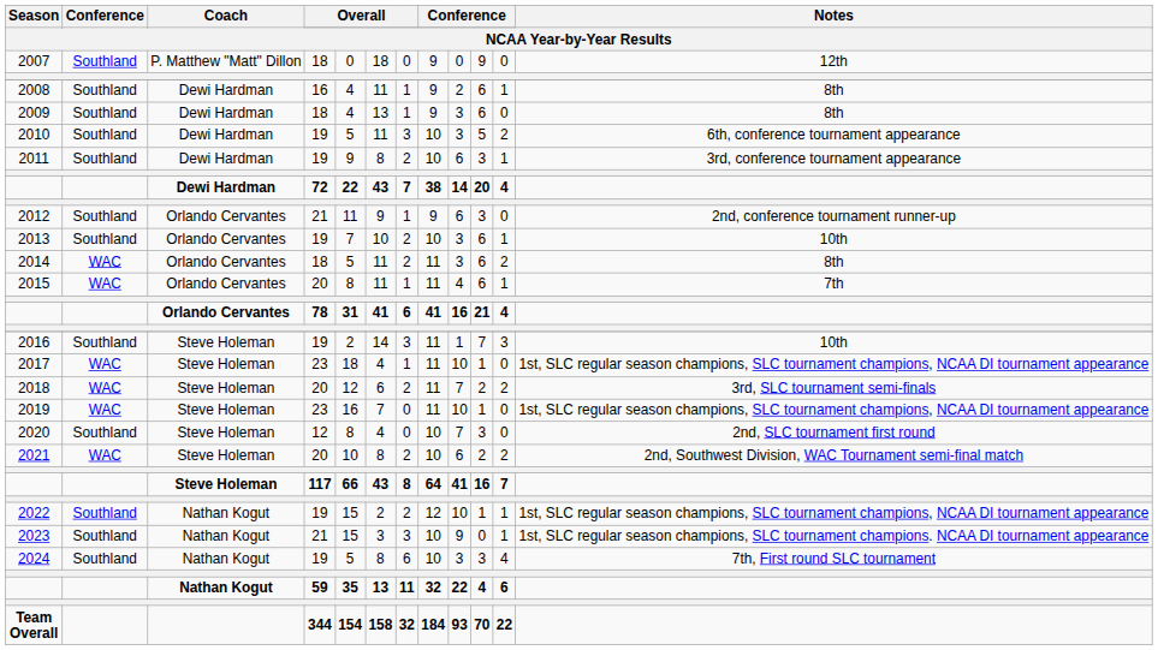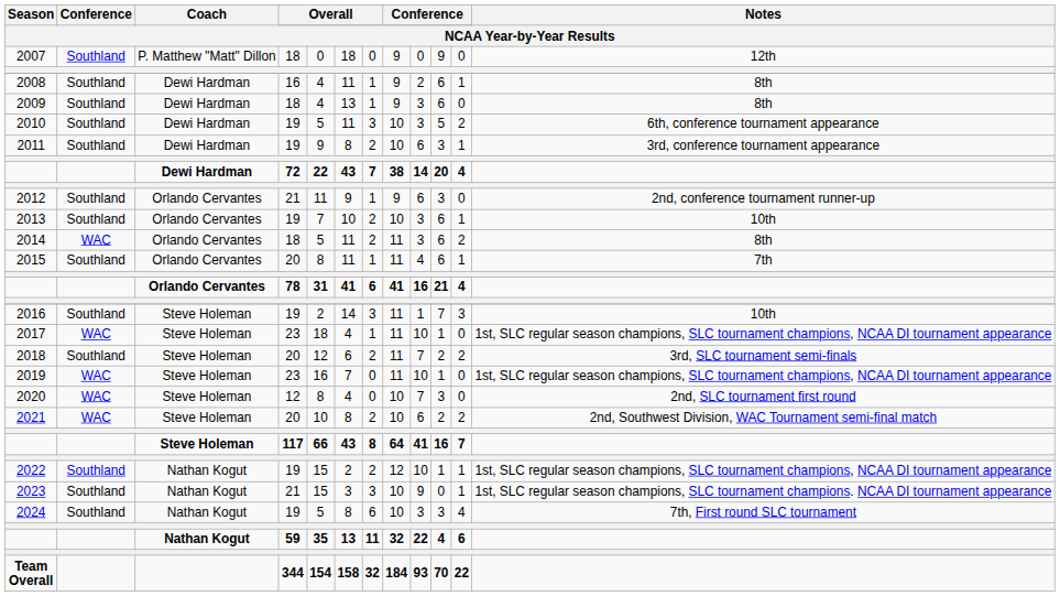2015 | column 2: WAC -> Southland
2018 | column 2: WAC -> Southland
2020 | column 2: Southland -> WAC
